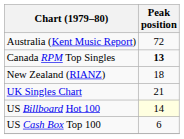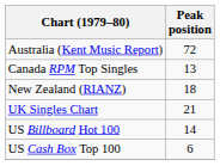Canada RPM Top Singles | Peak position: bold -> normal
US Billboard Hot 100 | Peak position: lightyellow background -> no background
